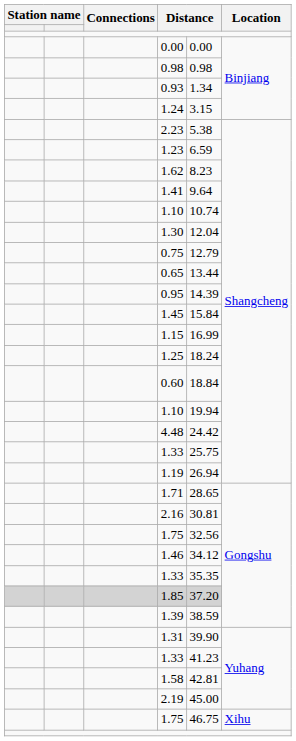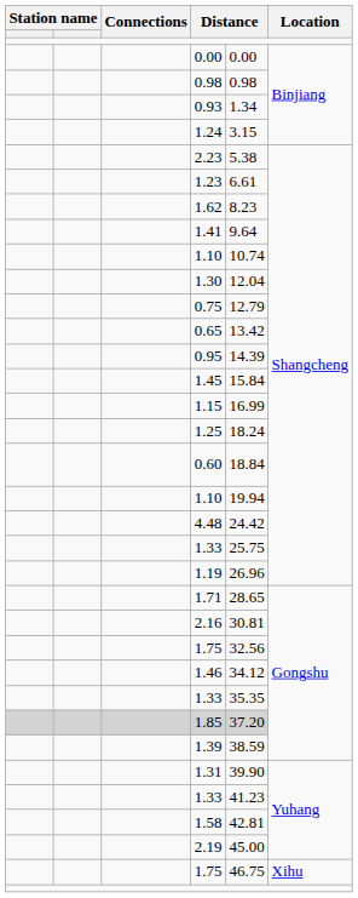1.23 | column 5: 6.59 -> 6.61
0.65 | column 5: 13.44 -> 13.42
1.19 | column 5: 26.94 -> 26.96
